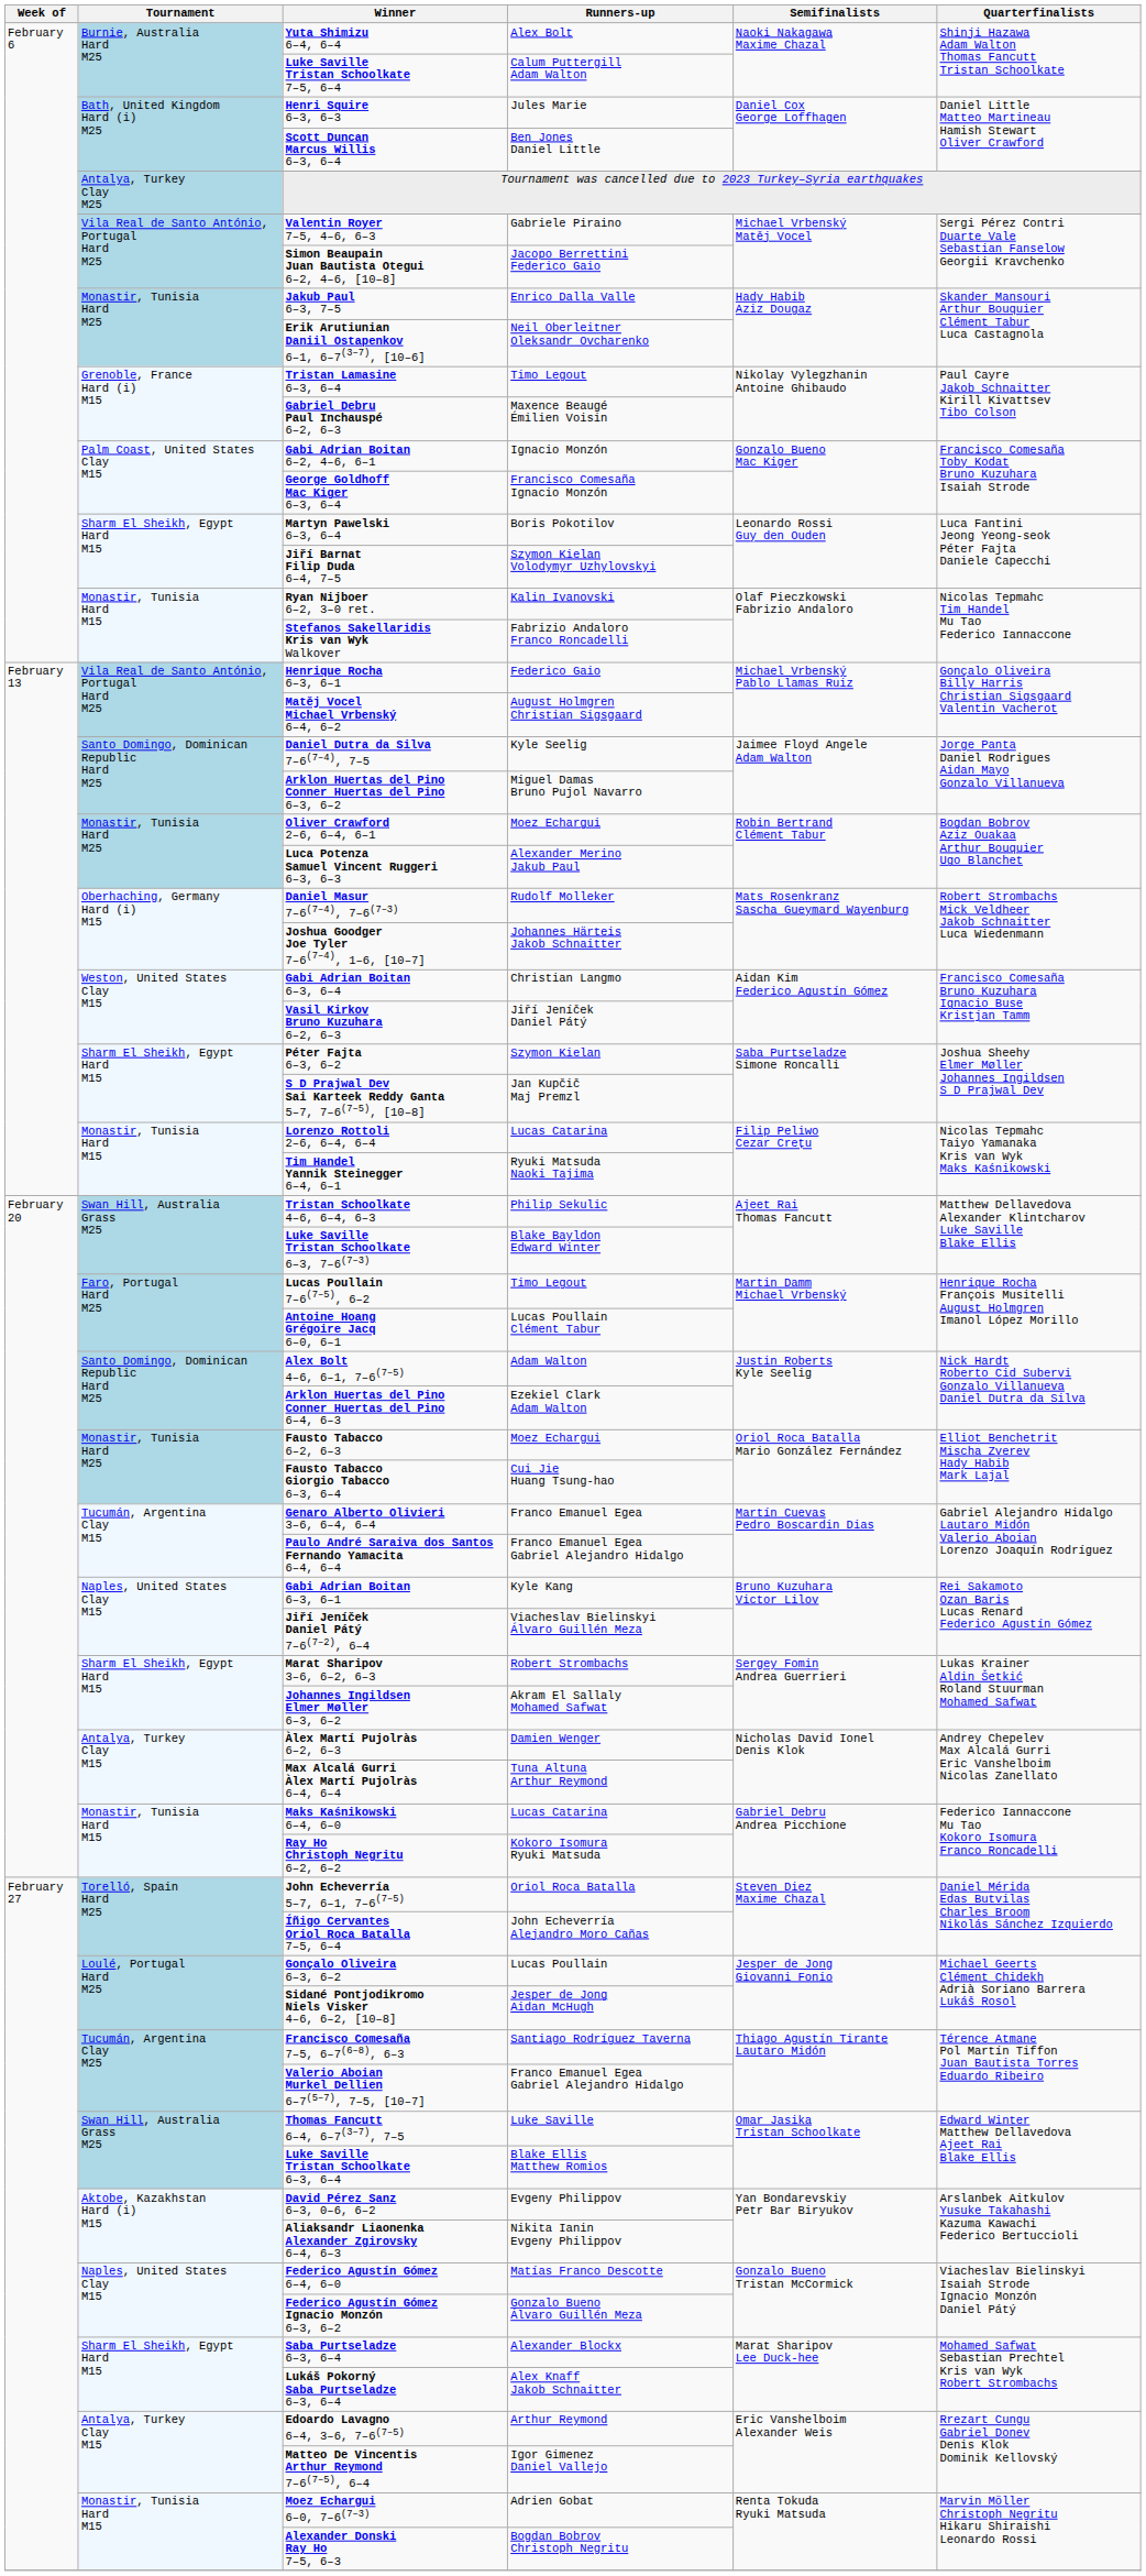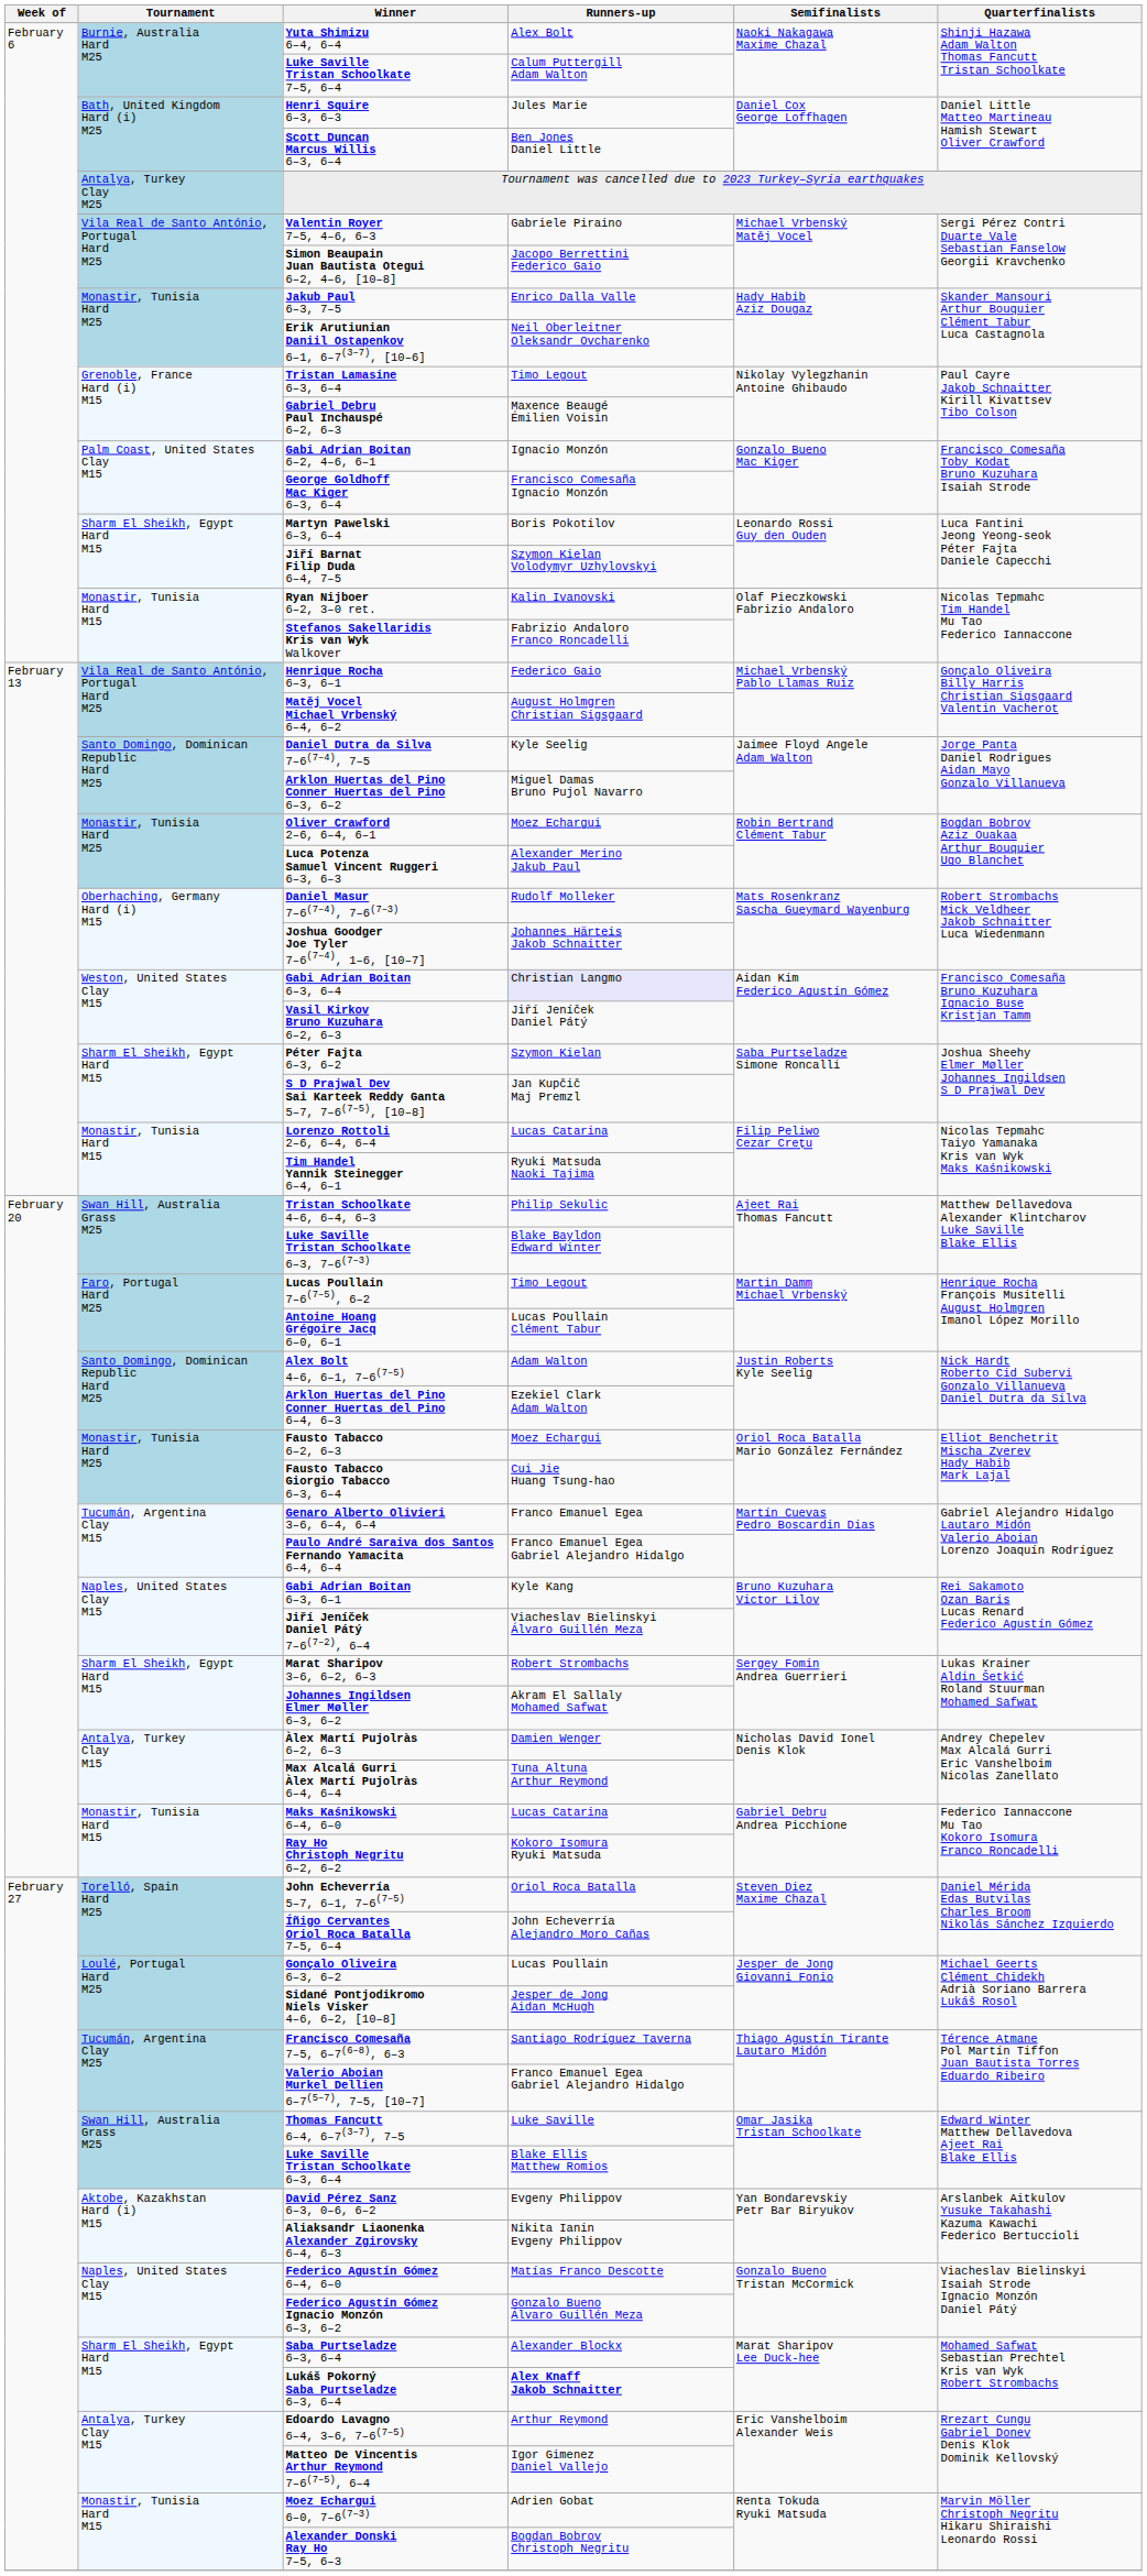Gabi Adrian Boitan 6–3, 6–4 | Runners-up: no background -> lavender background
Lukáš Pokorný Saba Purtseladze 6–3, 6–4 | Runners-up: normal -> bold
